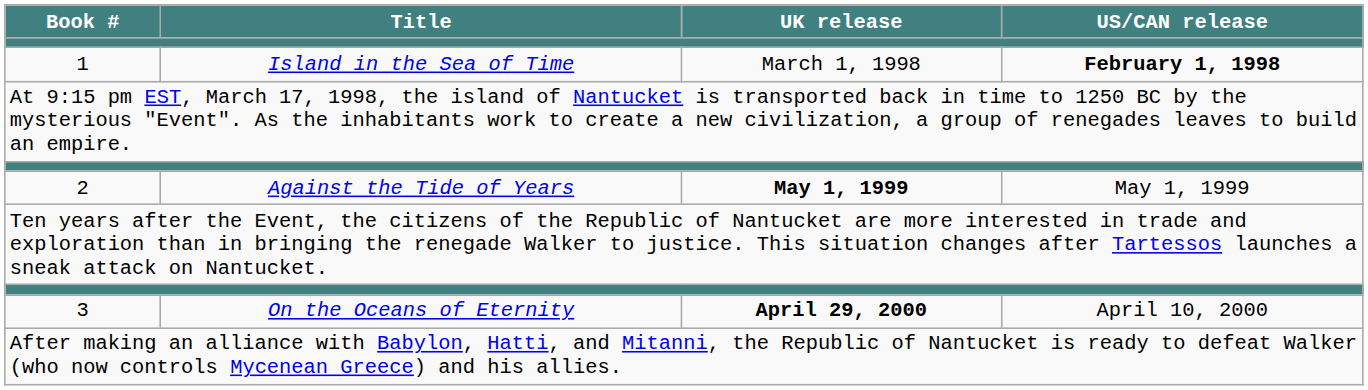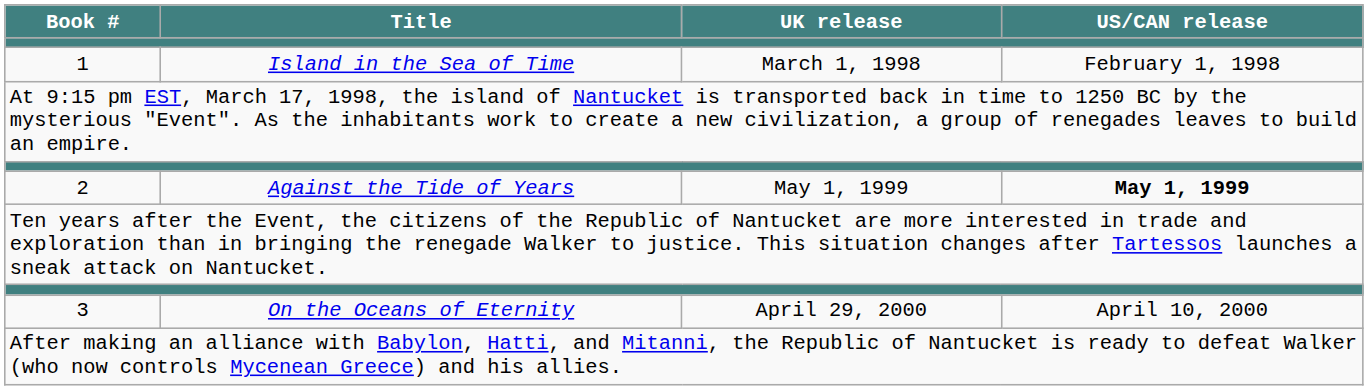1 | US/CAN release: bold -> normal
2 | UK release: bold -> normal
2 | US/CAN release: normal -> bold
3 | UK release: bold -> normal
